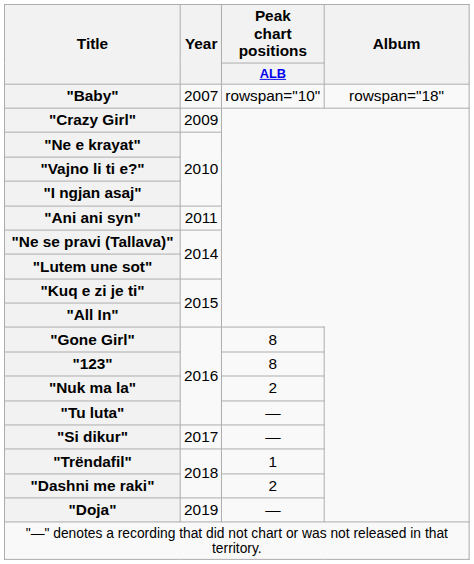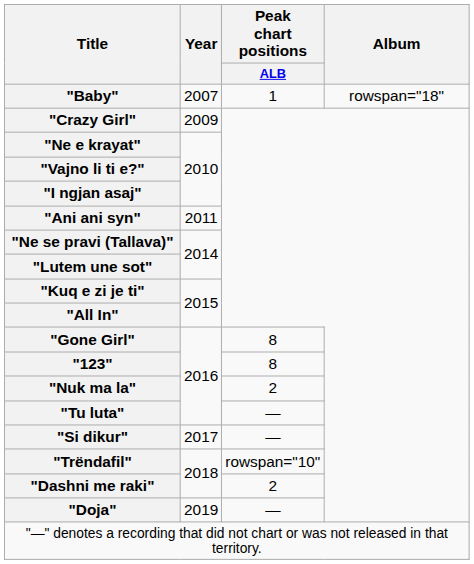"Baby" | Peak chart positions / ALB: rowspan="10" -> 1
"Trëndafil" | Peak chart positions / ALB: 1 -> rowspan="10"
